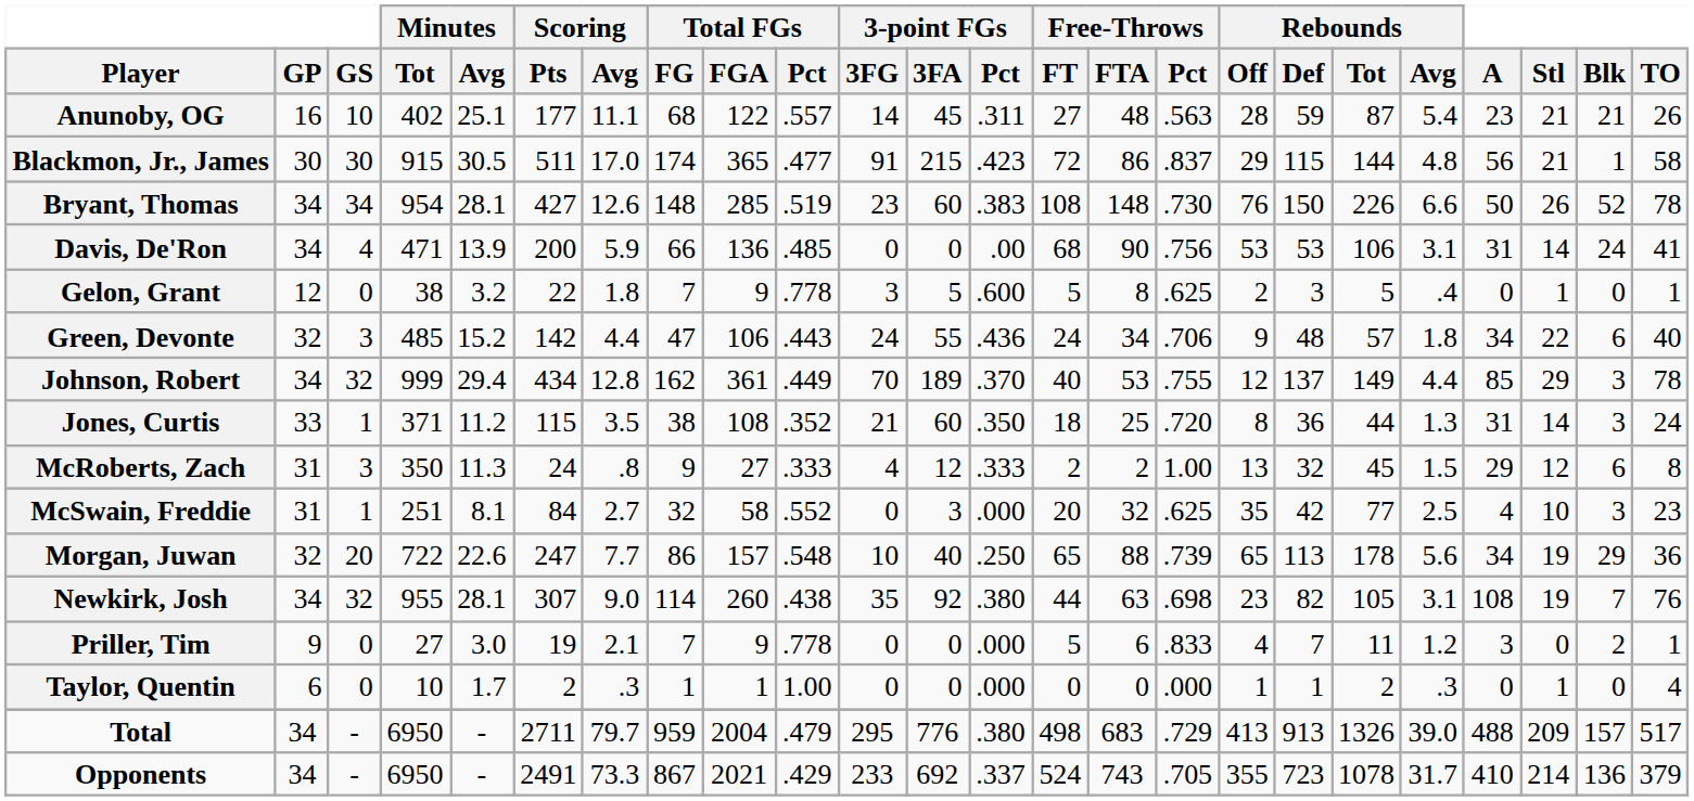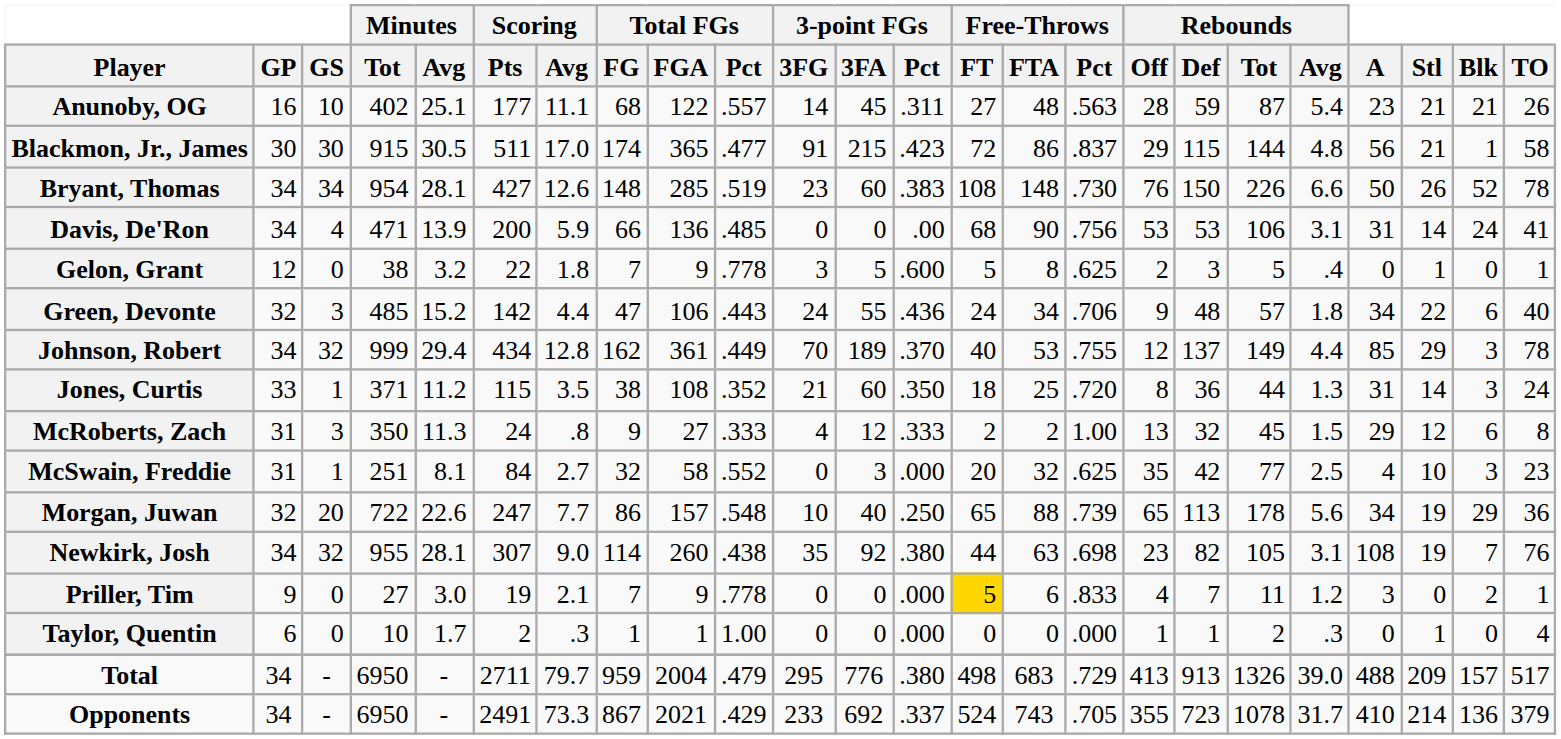Priller, Tim | Free-Throws / FT: no background -> gold background
